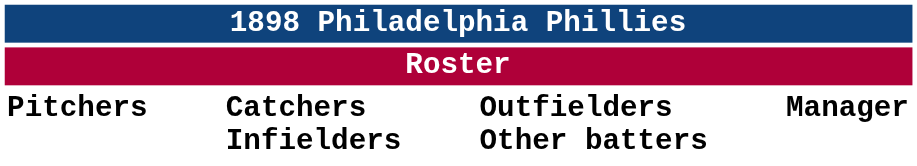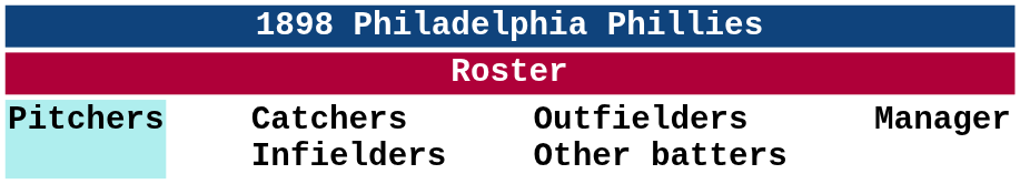Pitchers | column 1: no background -> paleturquoise background
